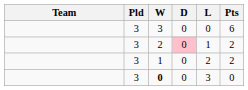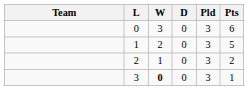columns swapped: Pld <-> L
row 3 | D: pink background -> no background
row 3 | Pts: 2 -> 5
row 5 | Pts: 0 -> 1
